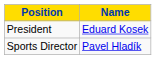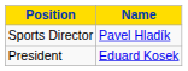rows swapped: President <-> Sports Director
